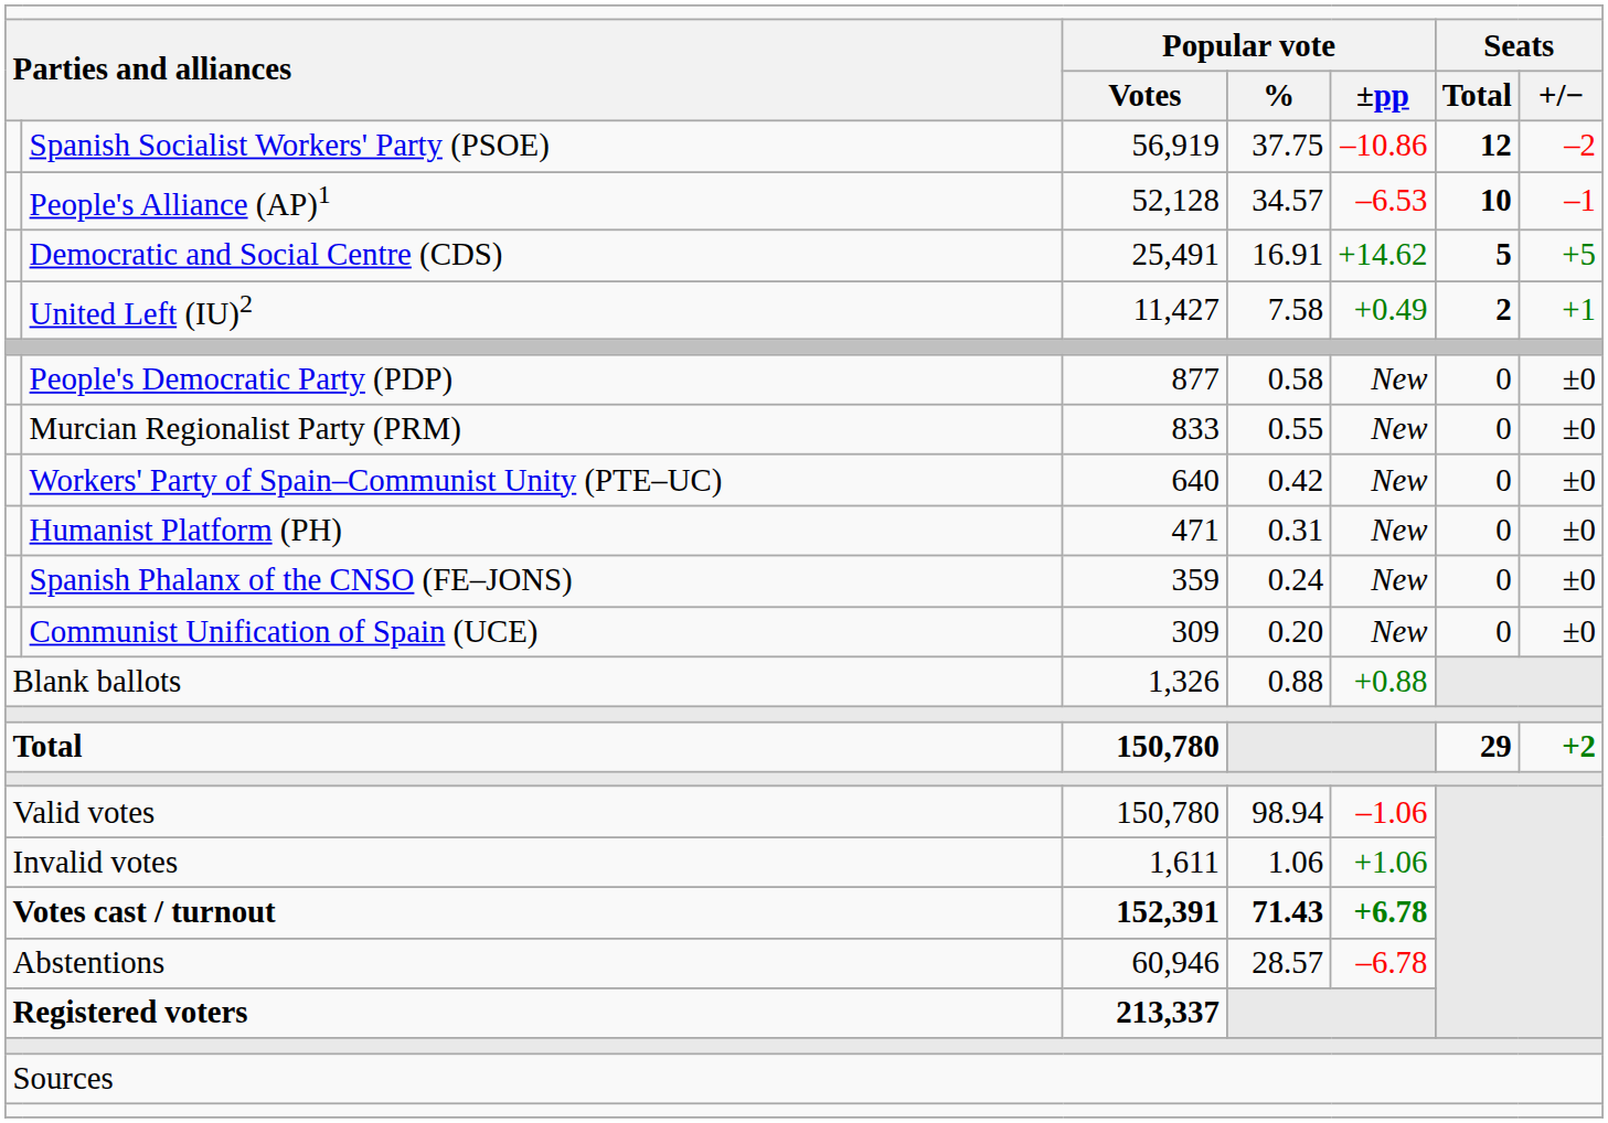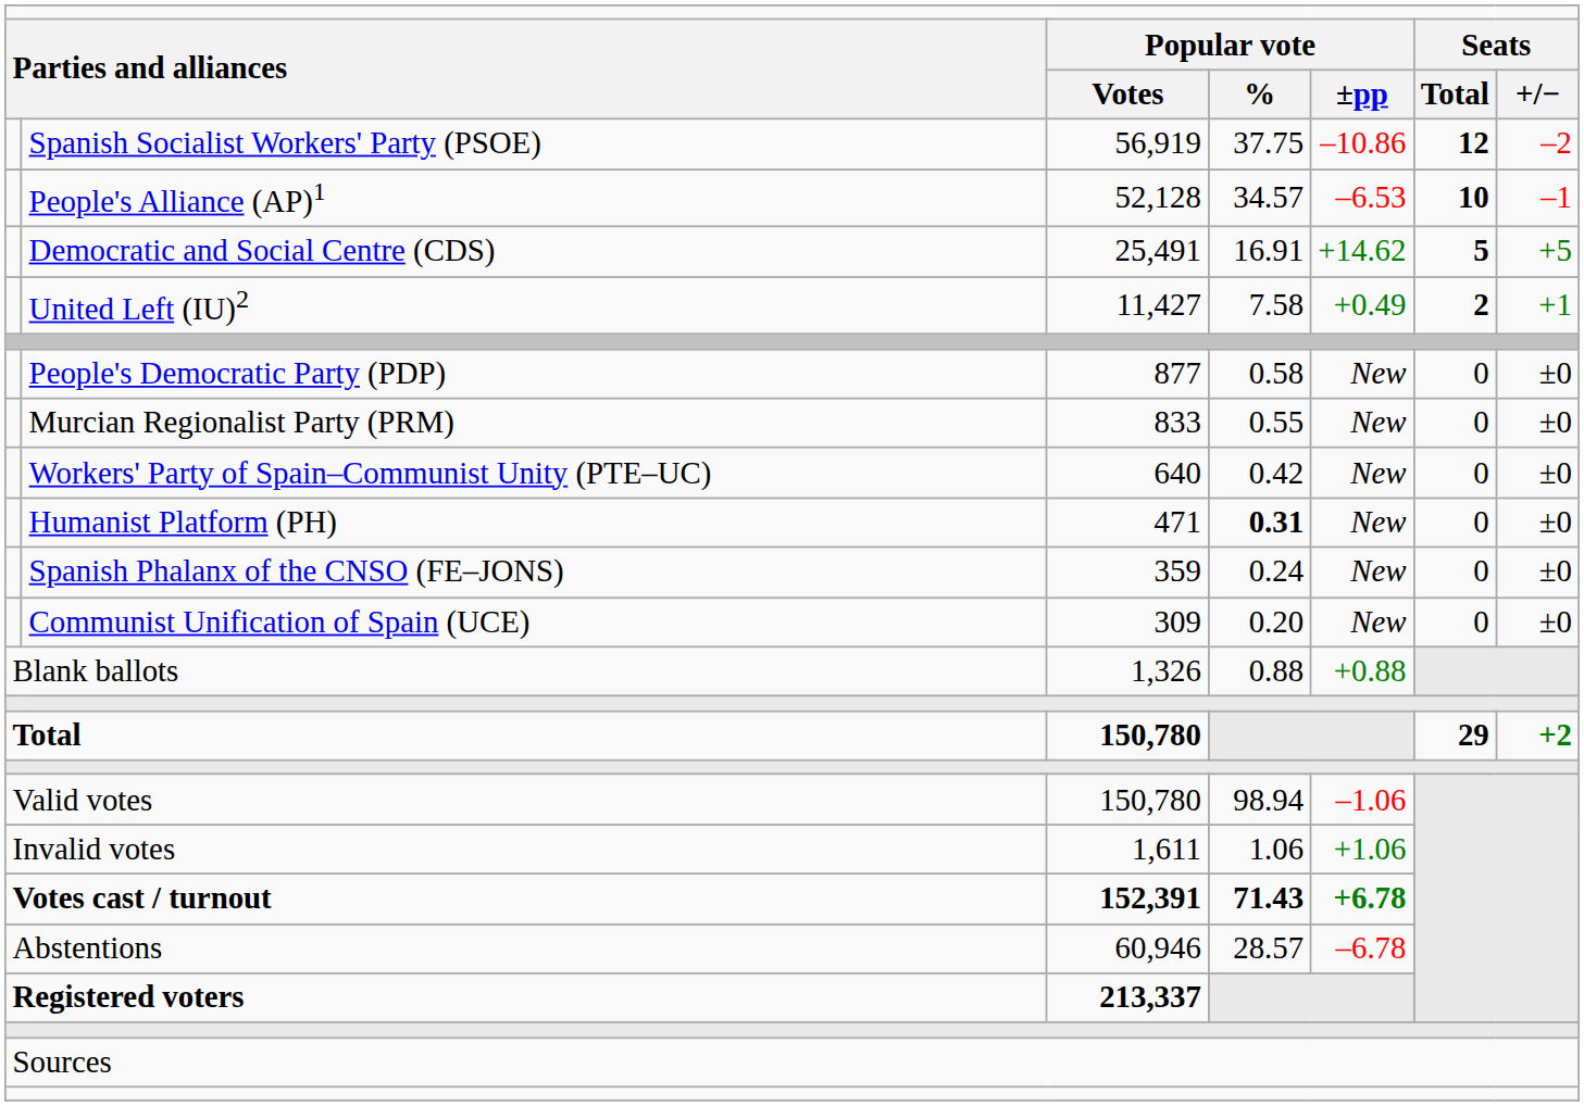Humanist Platform (PH) | column 4: normal -> bold
